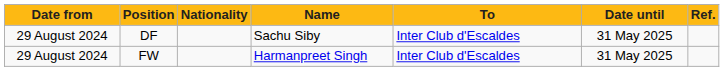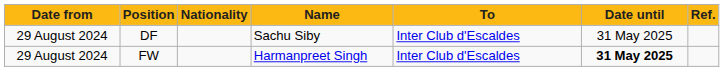FW | Date until: normal -> bold
